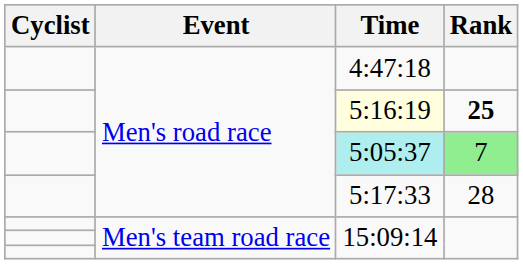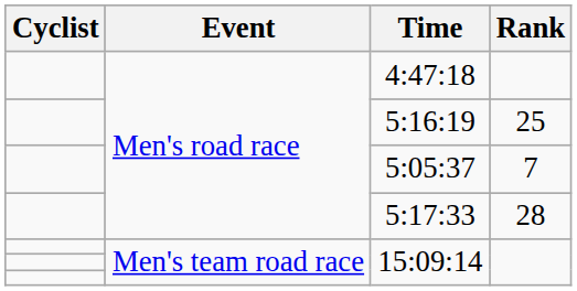5:16:19 | Time: lightyellow background -> no background
5:16:19 | Rank: bold -> normal
5:05:37 | Time: paleturquoise background -> no background
5:05:37 | Rank: lightgreen background -> no background
